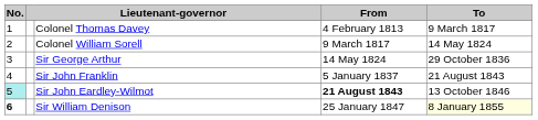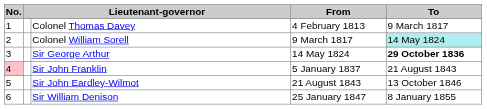Colonel William Sorell | To: no background -> paleturquoise background
Sir George Arthur | To: normal -> bold
Sir John Franklin | No.: no background -> pink background
Sir John Eardley-Wilmot | No.: paleturquoise background -> no background
Sir John Eardley-Wilmot | From: bold -> normal
Sir William Denison | No.: bold -> normal
Sir William Denison | To: lightyellow background -> no background
